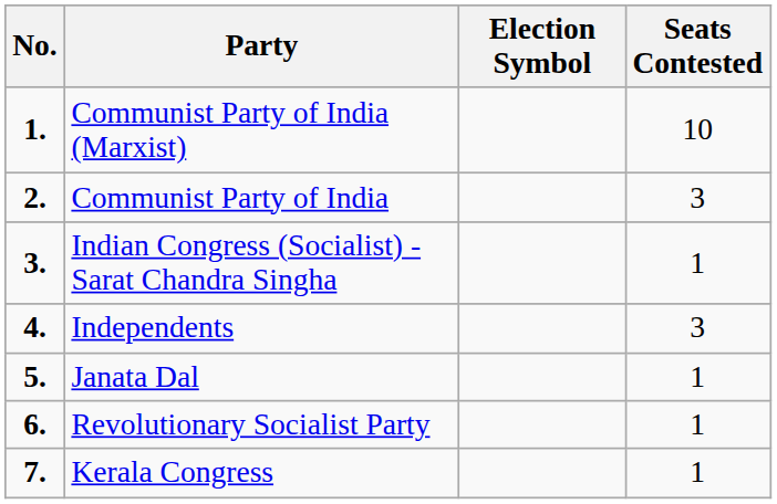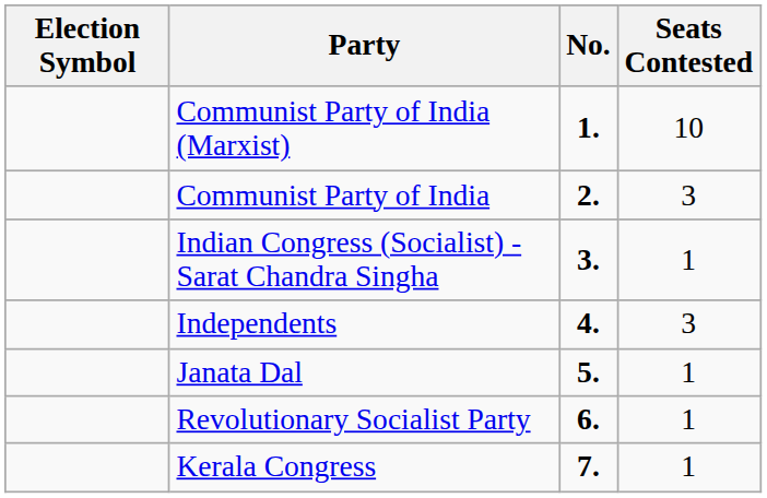columns swapped: No. <-> Election Symbol
